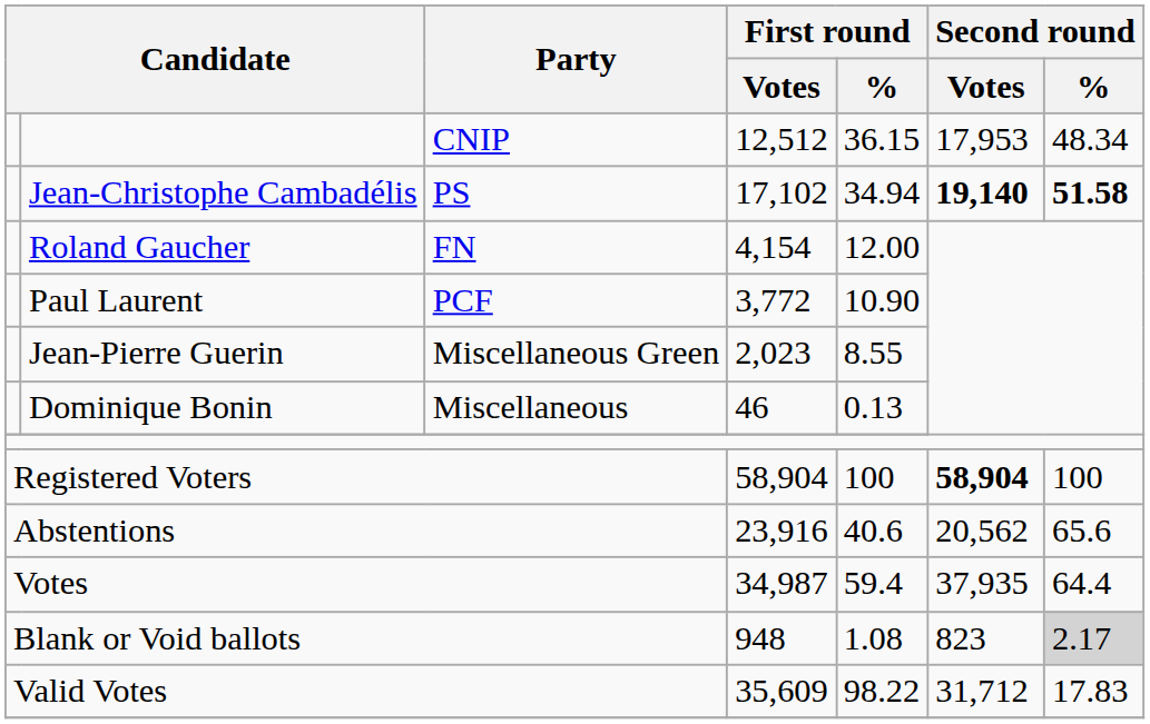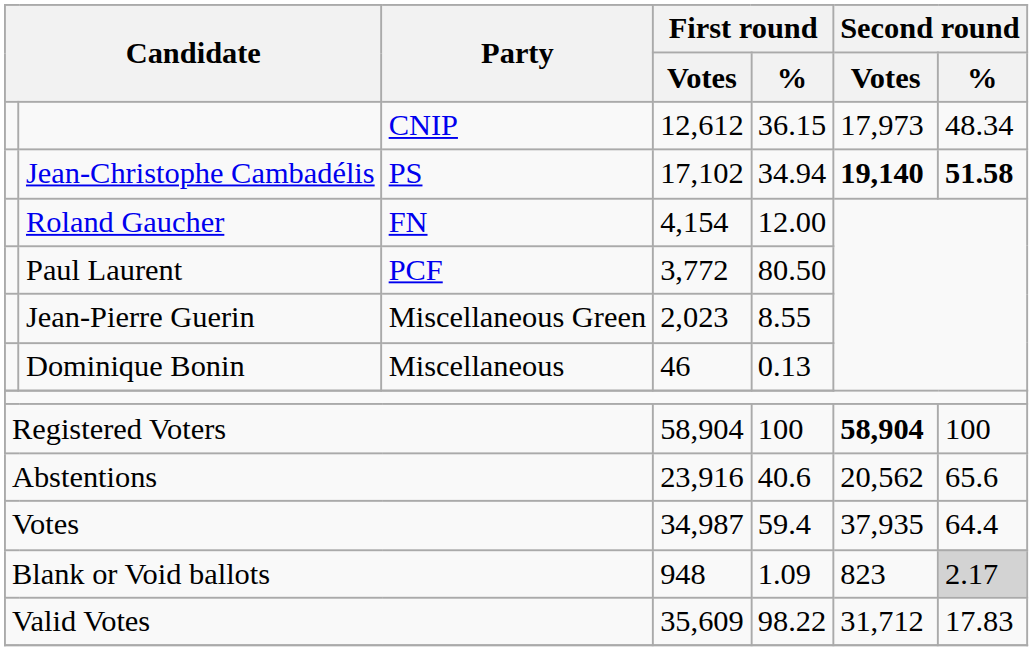CNIP | First round / Votes: 12,512 -> 12,612
CNIP | Second round / Votes: 17,953 -> 17,973
PCF | First round / %: 10.90 -> 80.50
Blank or Void ballots | First round / %: 1.08 -> 1.09
